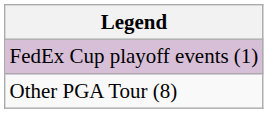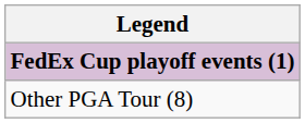row 2 | column 1: normal -> bold
